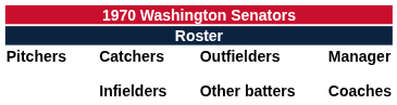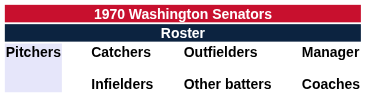Pitchers | column 1: no background -> lavender background
